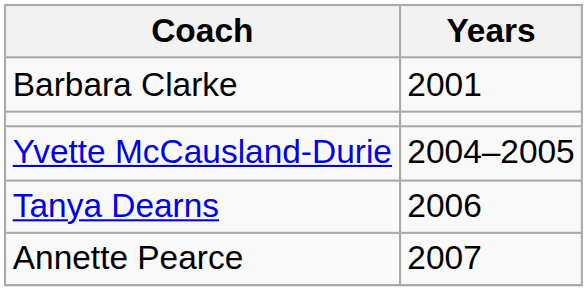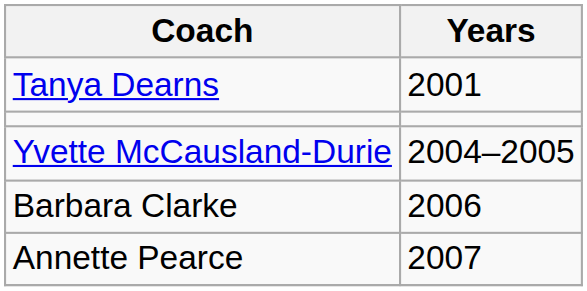row 2 | Coach: Barbara Clarke -> Tanya Dearns
row 5 | Coach: Tanya Dearns -> Barbara Clarke
